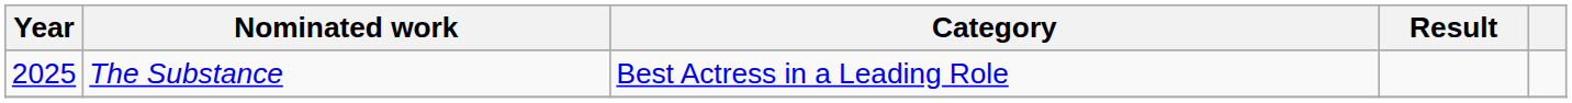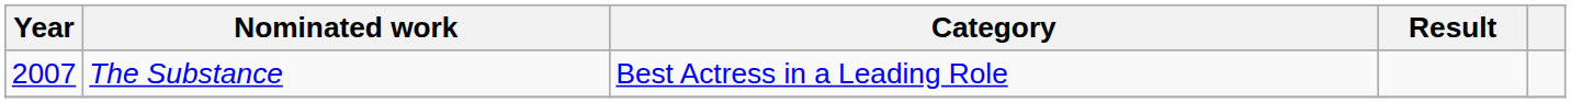The Substance | Year: 2025 -> 2007
